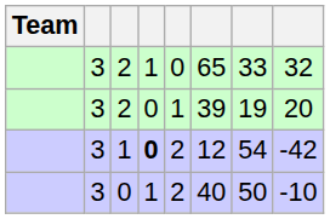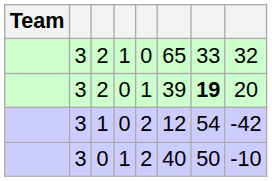row 3 | column 7: normal -> bold
row 4 | column 4: bold -> normal
